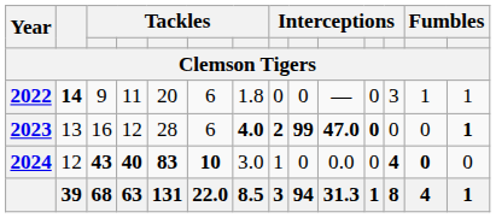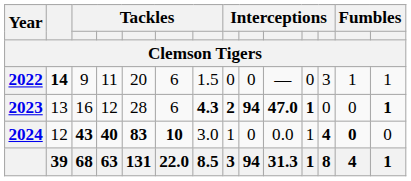2022 | column 7: 1.8 -> 1.5
2023 | column 7: 4.0 -> 4.3
2023 | column 9: 99 -> 94
2023 | column 11: 0 -> 1
2024 | column 11: 0 -> 1
